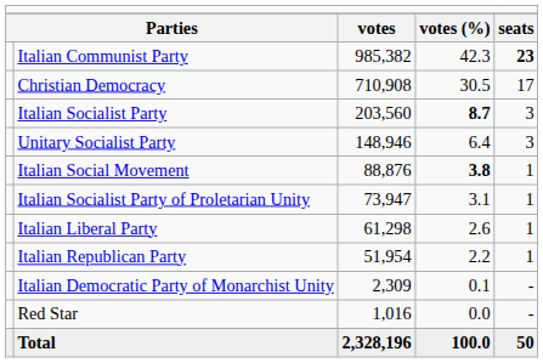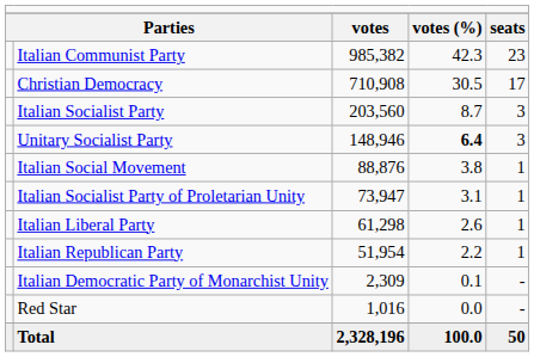Italian Communist Party | column 5: bold -> normal
Italian Socialist Party | column 4: bold -> normal
Unitary Socialist Party | column 4: normal -> bold
Italian Social Movement | column 4: bold -> normal
